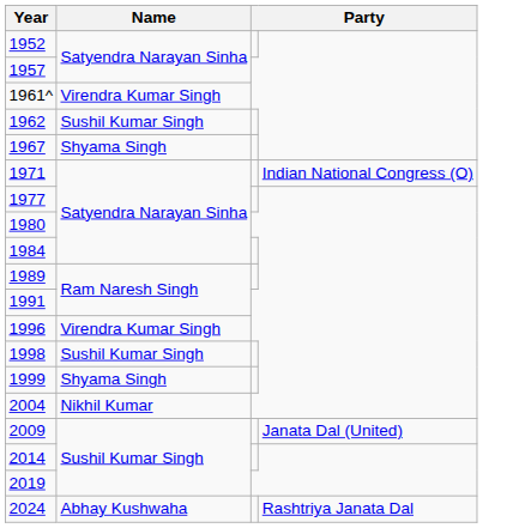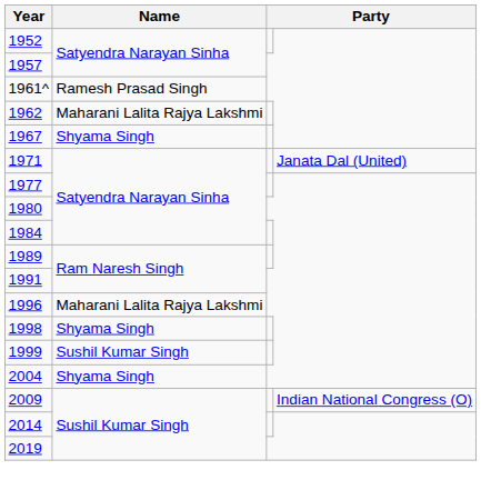1961^ | Name: Virendra Kumar Singh -> Ramesh Prasad Singh
1962 | Name: Sushil Kumar Singh -> Maharani Lalita Rajya Lakshmi
1971 | column 4: Indian National Congress (O) -> Janata Dal (United)
1996 | Name: Virendra Kumar Singh -> Maharani Lalita Rajya Lakshmi
1998 | Name: Sushil Kumar Singh -> Shyama Singh
1999 | Name: Shyama Singh -> Sushil Kumar Singh
2004 | Name: Nikhil Kumar -> Shyama Singh
2009 | column 4: Janata Dal (United) -> Indian National Congress (O)
- row: 2024 | Abhay Kushwaha | Rashtriya Janata Dal
